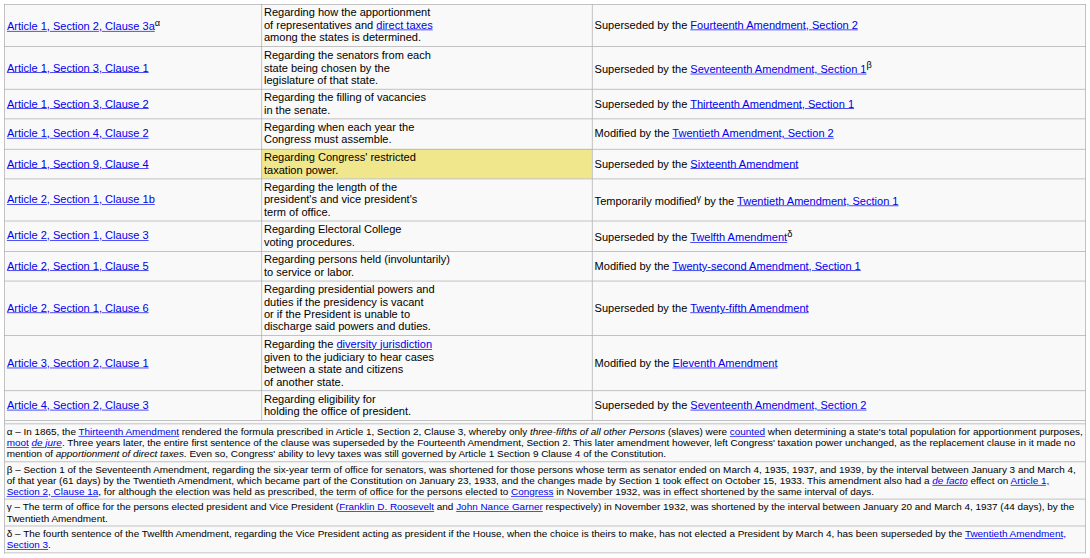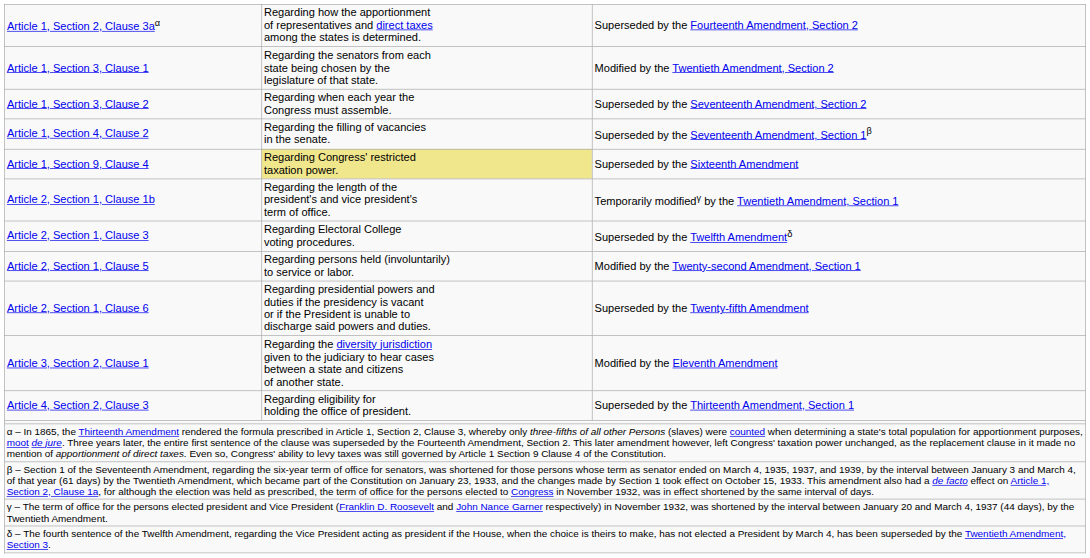Article 1, Section 3, Clause 1 | column 3: Superseded by the Seventeenth Amendment, Section 1β -> Modified by the Twentieth Amendment, Section 2
Article 1, Section 3, Clause 2 | column 2: Regarding the filling of vacancies in the senate. -> Regarding when each year the Congress must assemble.
Article 1, Section 3, Clause 2 | column 3: Superseded by the Thirteenth Amendment, Section 1 -> Superseded by the Seventeenth Amendment, Section 2
Article 1, Section 4, Clause 2 | column 2: Regarding when each year the Congress must assemble. -> Regarding the filling of vacancies in the senate.
Article 1, Section 4, Clause 2 | column 3: Modified by the Twentieth Amendment, Section 2 -> Superseded by the Seventeenth Amendment, Section 1β
Article 4, Section 2, Clause 3 | column 3: Superseded by the Seventeenth Amendment, Section 2 -> Superseded by the Thirteenth Amendment, Section 1
